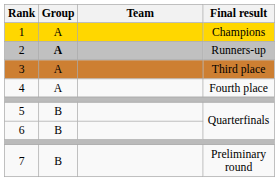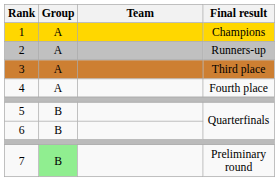2 | Group: bold -> normal
7 | Group: no background -> lightgreen background
